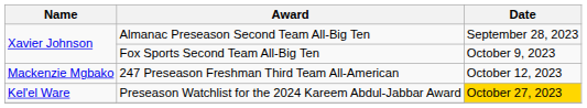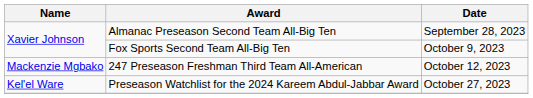Preseason Watchlist for the 2024 Kareem Abdul-Jabbar Award | Date: gold background -> no background
